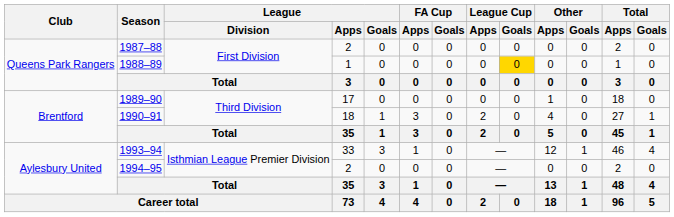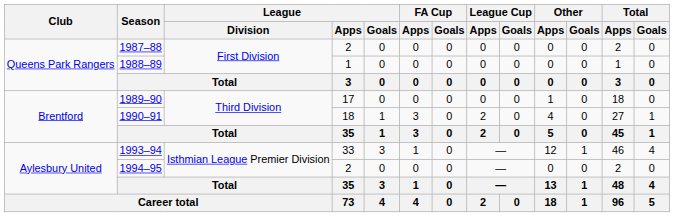1988–89 | League Cup / Goals: gold background -> no background
